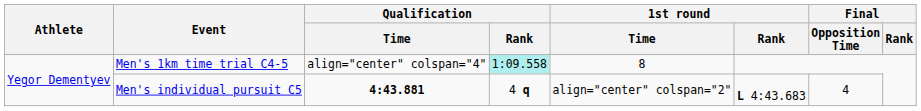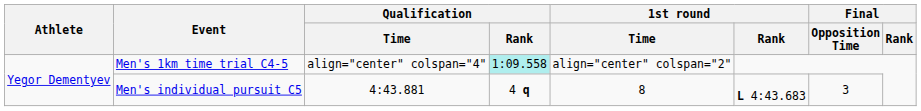Men's 1km time trial C4-5 | 1st round / Time: 8 -> align="center" colspan="2"
Men's individual pursuit C5 | Qualification / Time: bold -> normal
Men's individual pursuit C5 | 1st round / Time: align="center" colspan="2" -> 8
Men's individual pursuit C5 | Final / Opposition Time: 4 -> 3
